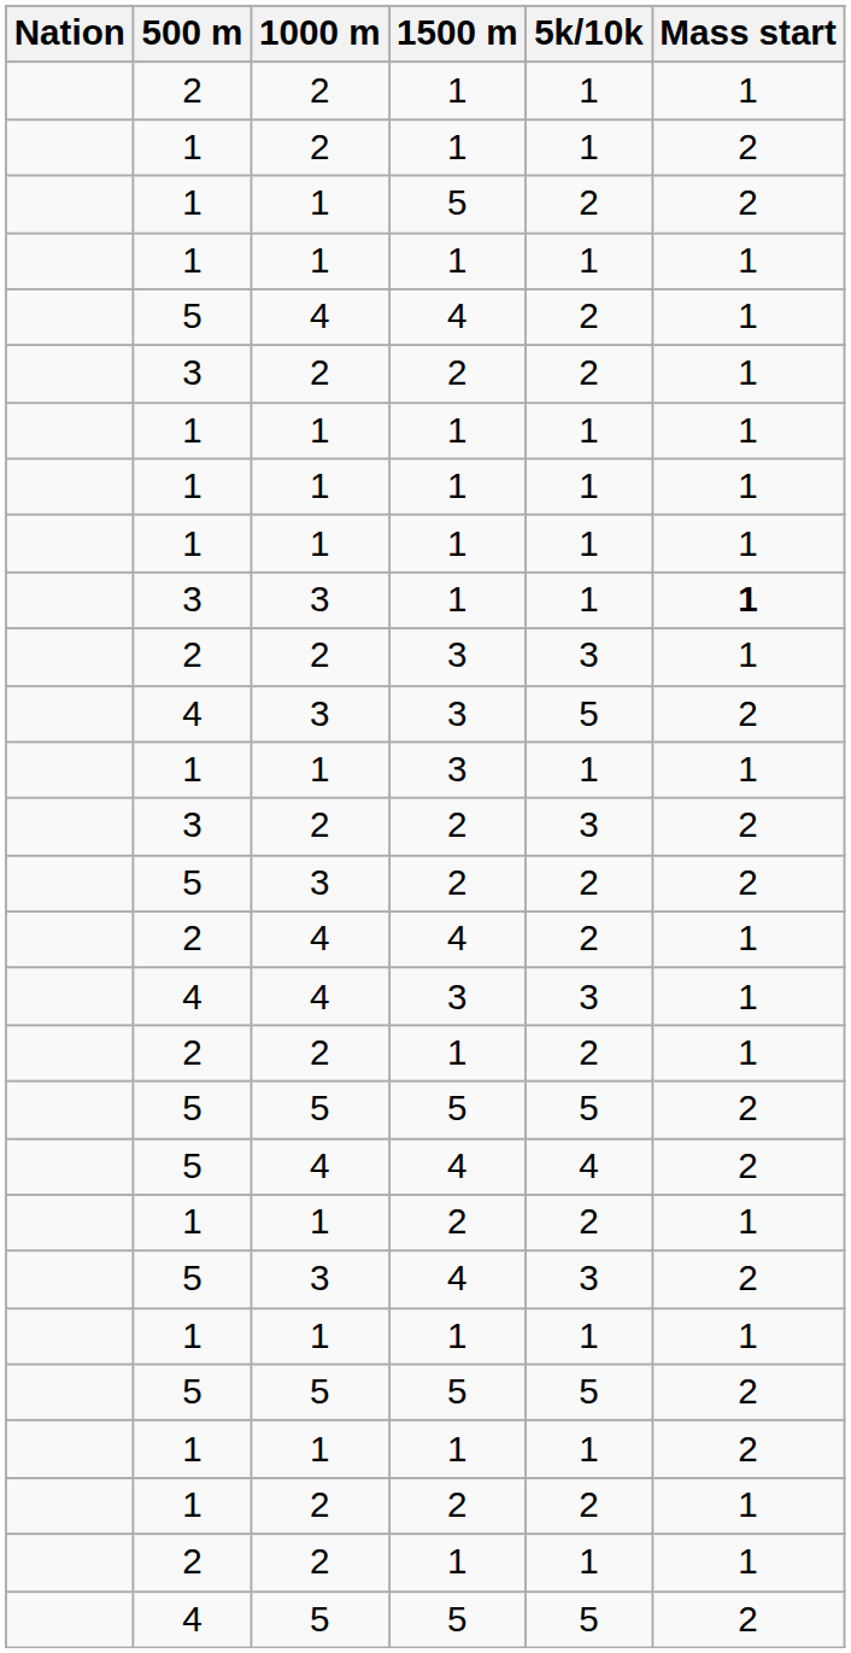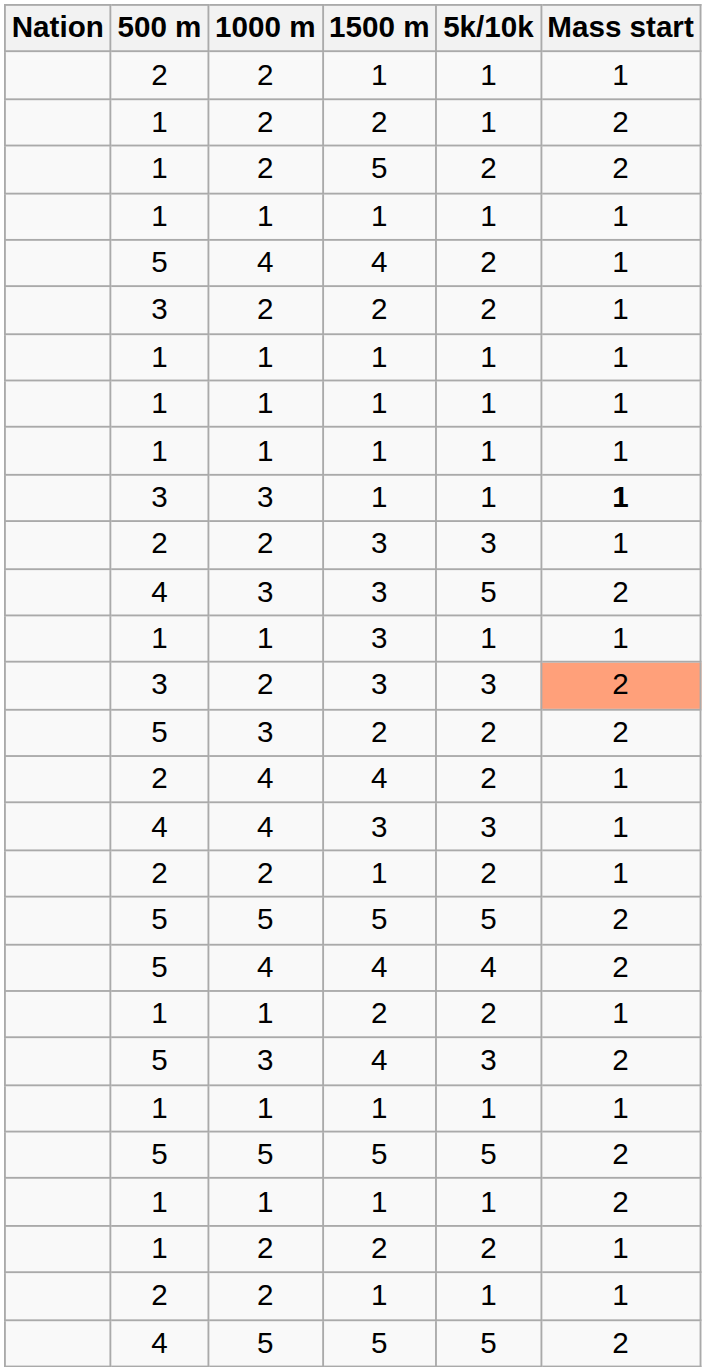row 3 | 1500 m: 1 -> 2
row 4 | 1000 m: 1 -> 2
row 15 | 1500 m: 2 -> 3
row 15 | Mass start: no background -> lightsalmon background
